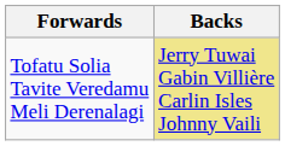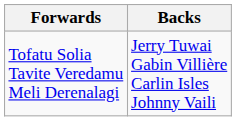Tofatu Solia Tavite Veredamu Meli Derenalagi | Backs: khaki background -> no background
